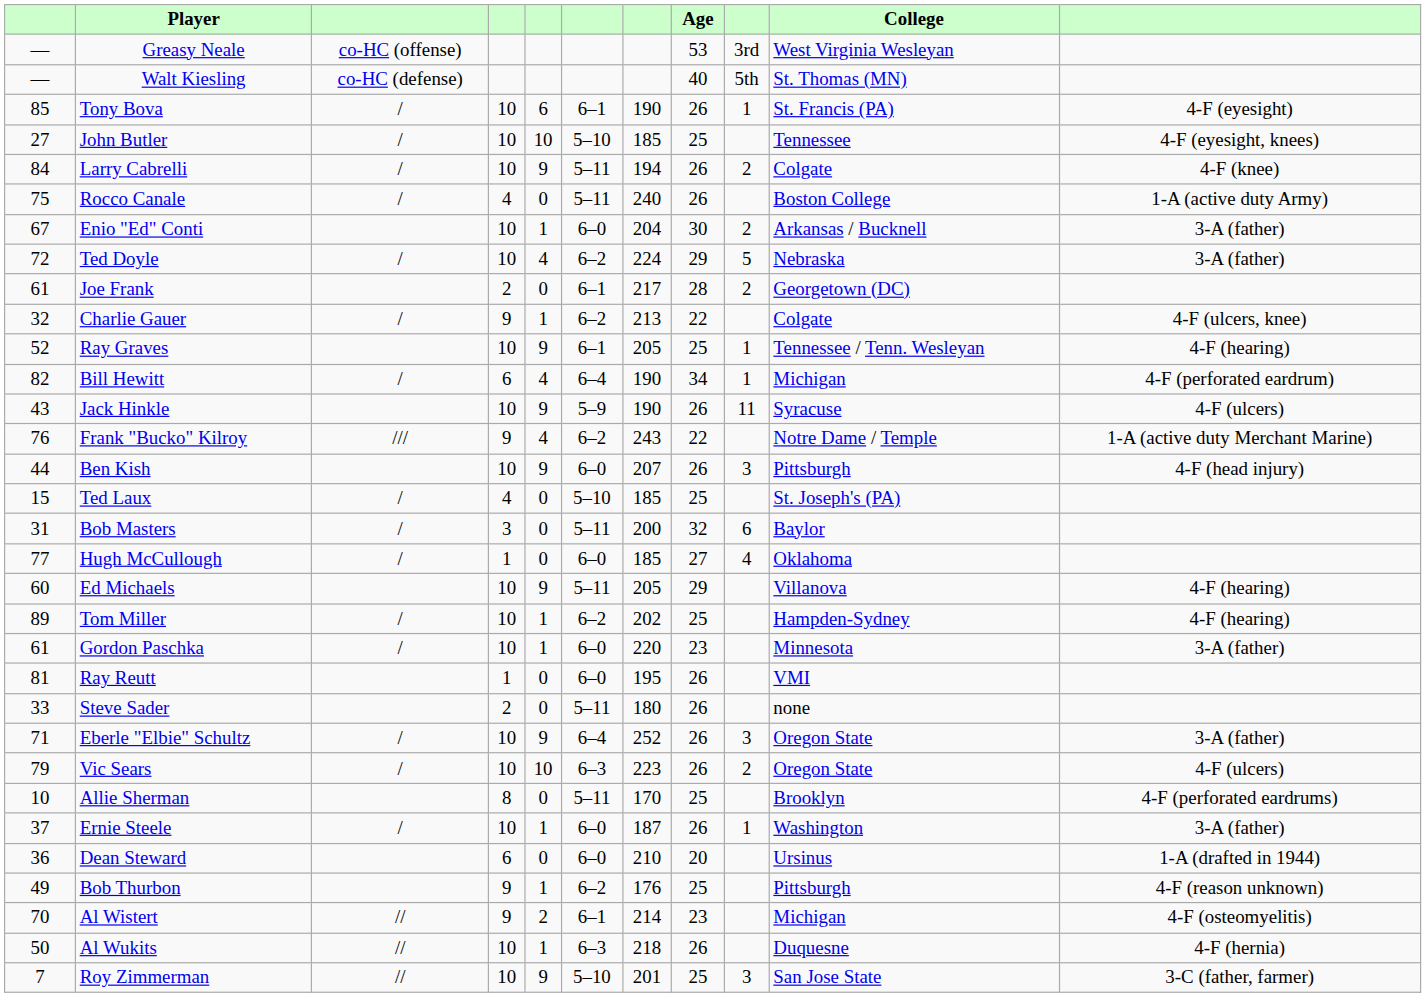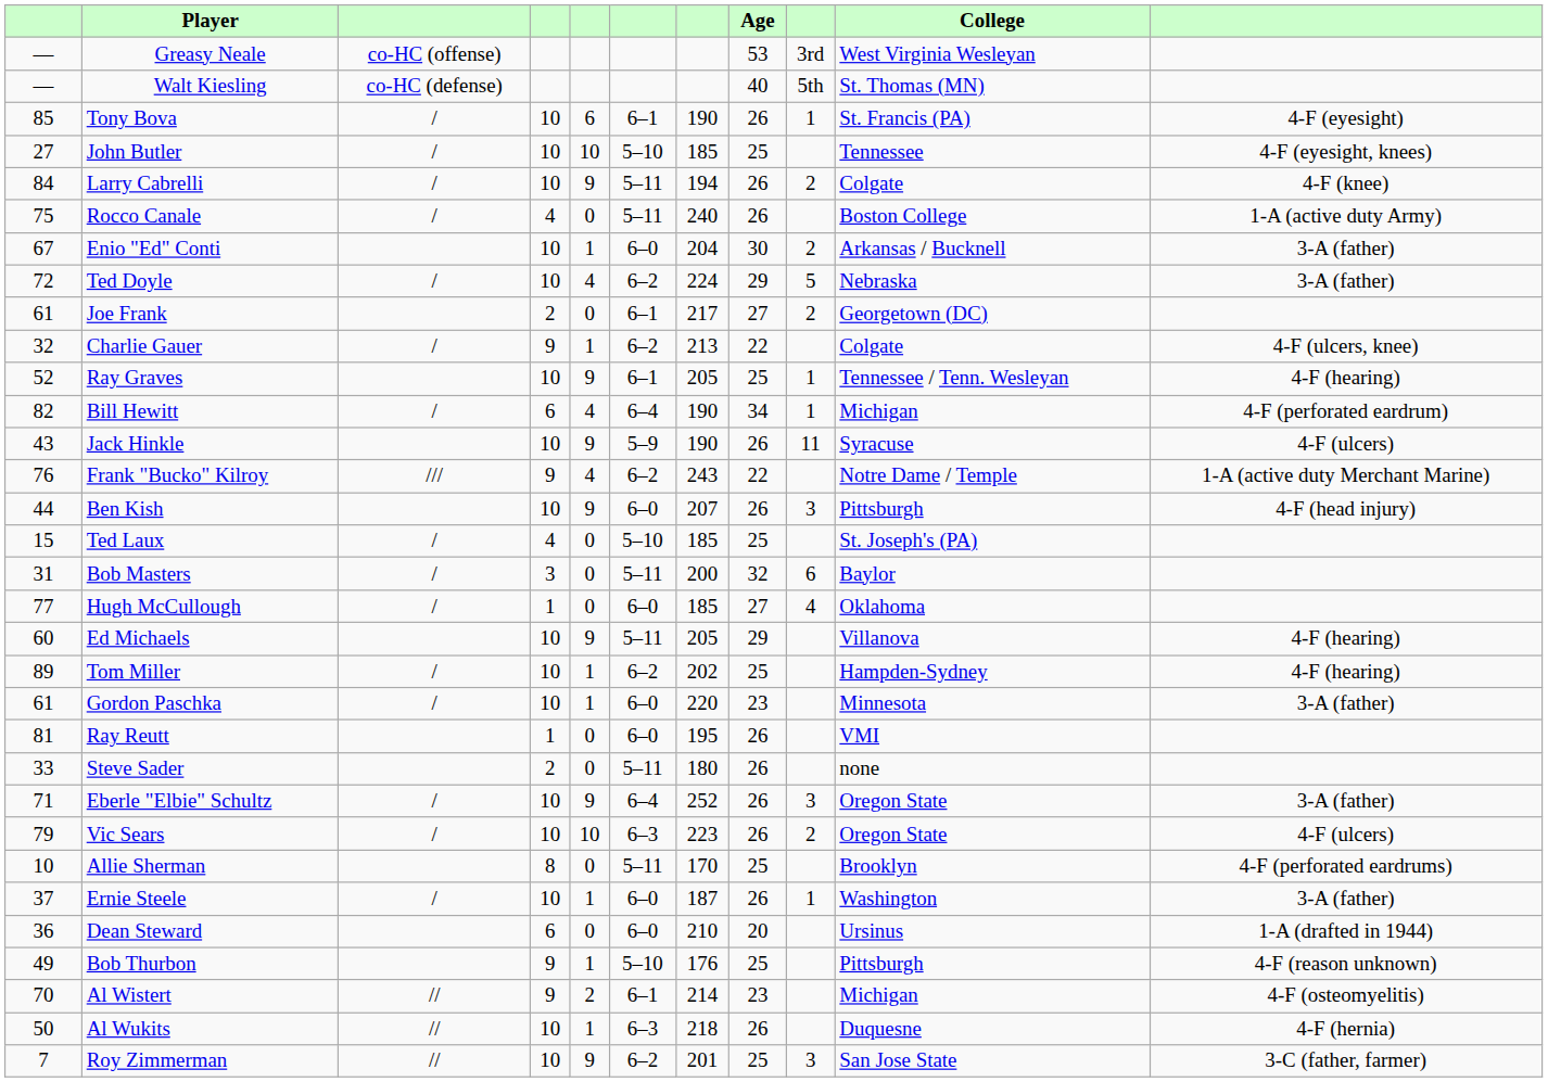Joe Frank | Age: 28 -> 27
Bob Thurbon | column 6: 6–2 -> 5–10
Roy Zimmerman | column 6: 5–10 -> 6–2
